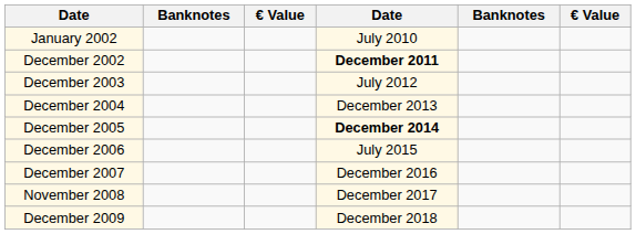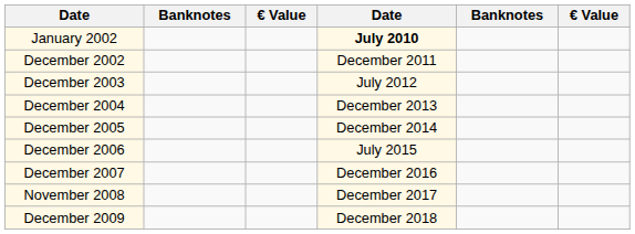January 2002 | column 4: normal -> bold
December 2002 | column 4: bold -> normal
December 2005 | column 4: bold -> normal
